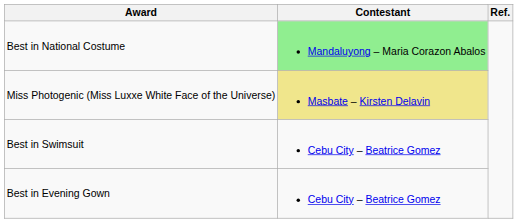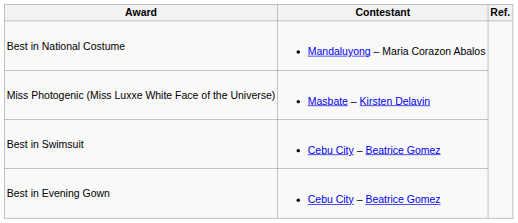Best in National Costume | Contestant: lightgreen background -> no background
Miss Photogenic (Miss Luxxe White Face of the Universe) | Contestant: khaki background -> no background
